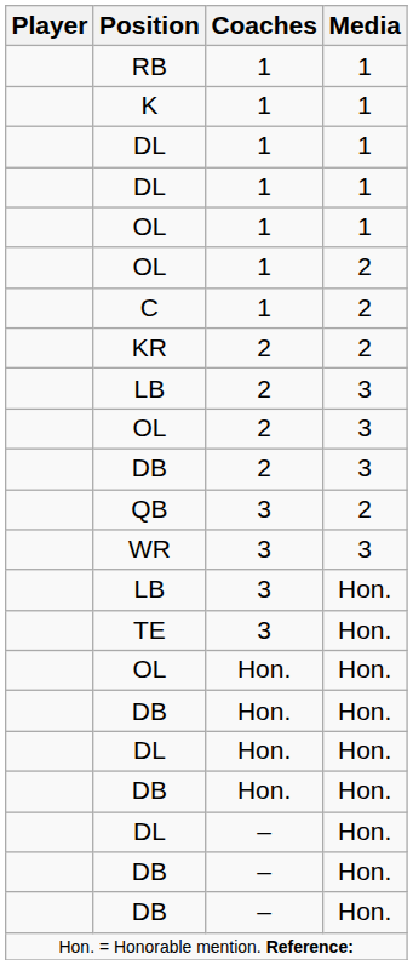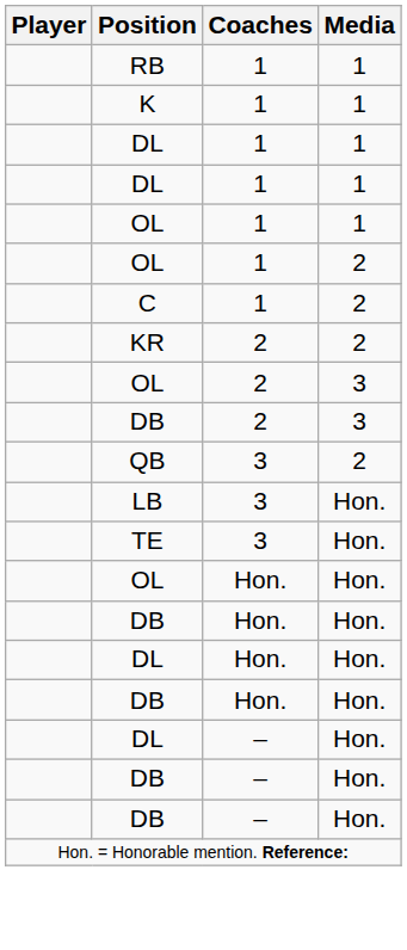- row: LB | 2 | 3
- row: WR | 3 | 3
